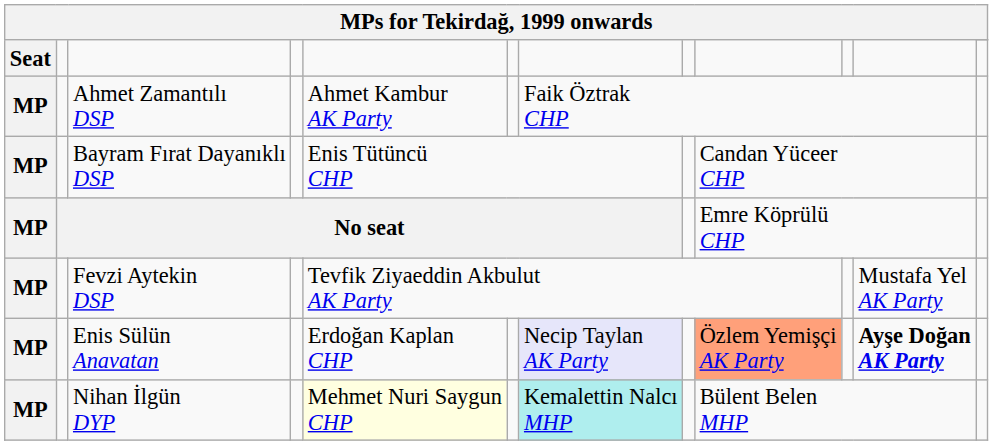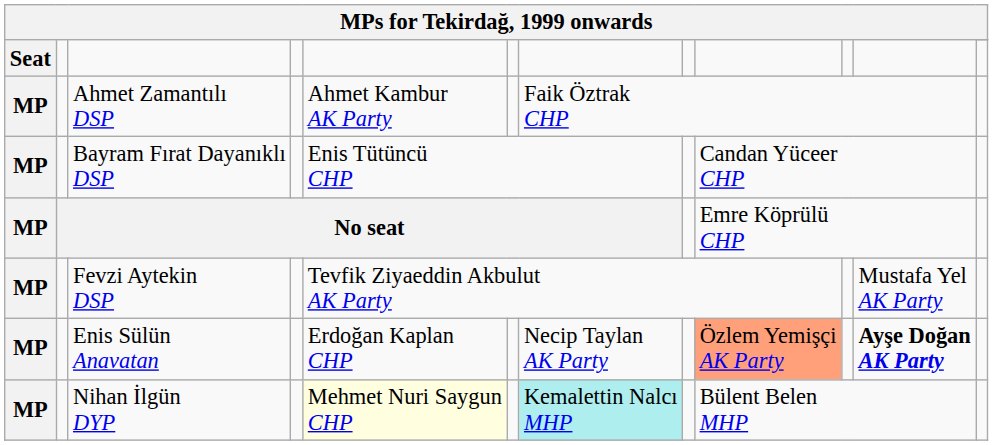Enis Sülün Anavatan | column 7: lavender background -> no background
